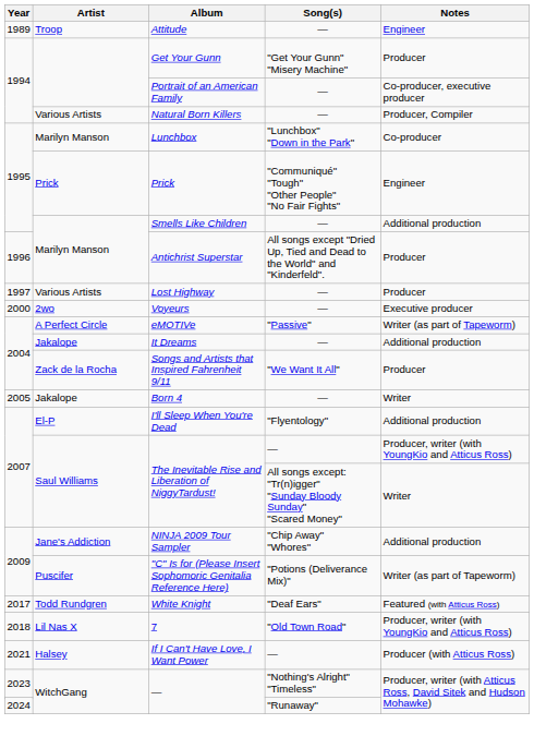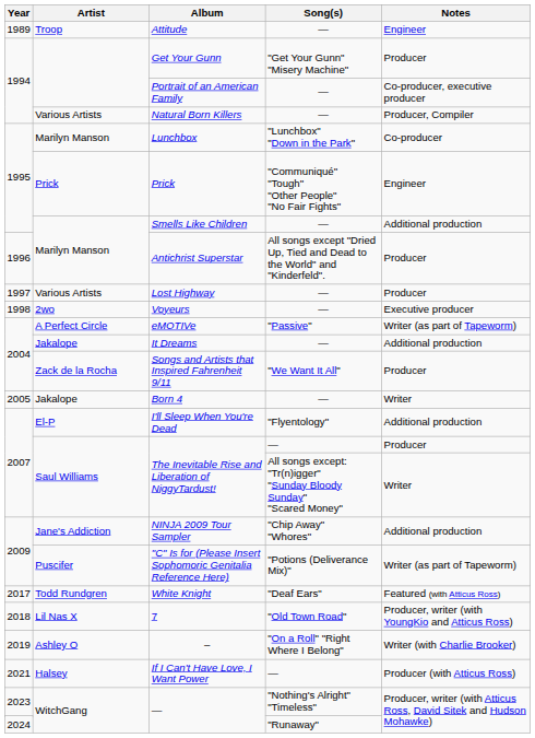Voyeurs | Year: 2000 -> 1998
The Inevitable Rise and Liberation of NiggyTardust! / — | Notes: Producer, writer (with YoungKio and Atticus Ross) -> Producer
+ row: 2019 | Ashley O | – | "On a Roll" "Right Where I Belong" | Writer (with Charlie Brooker)
